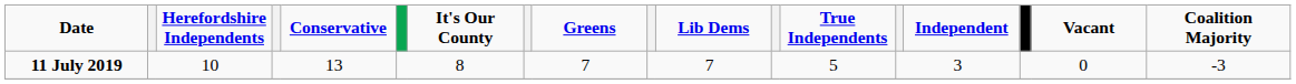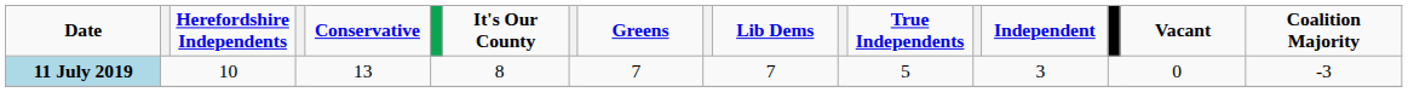11 July 2019 | Date: no background -> lightblue background
